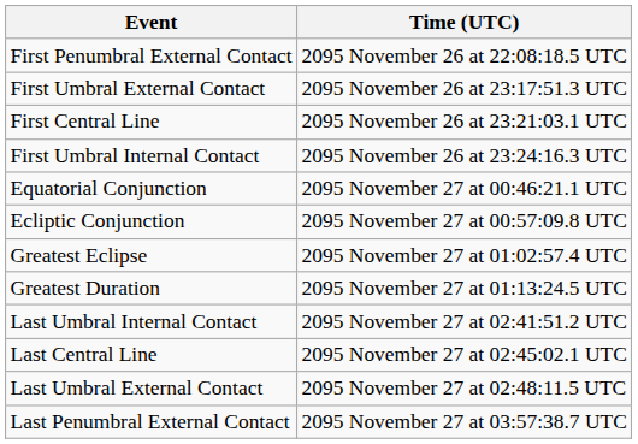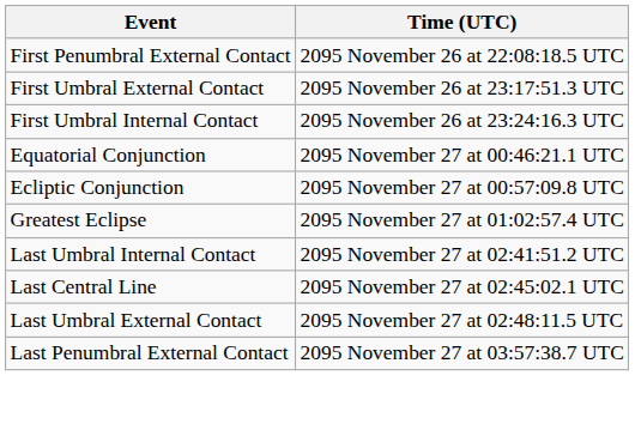- row: First Central Line | 2095 November 26 at 23:21:03.1 UTC
- row: Greatest Duration | 2095 November 27 at 01:13:24.5 UTC
